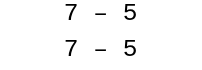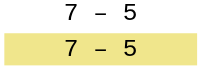row 2 | column 1: no background -> khaki background
